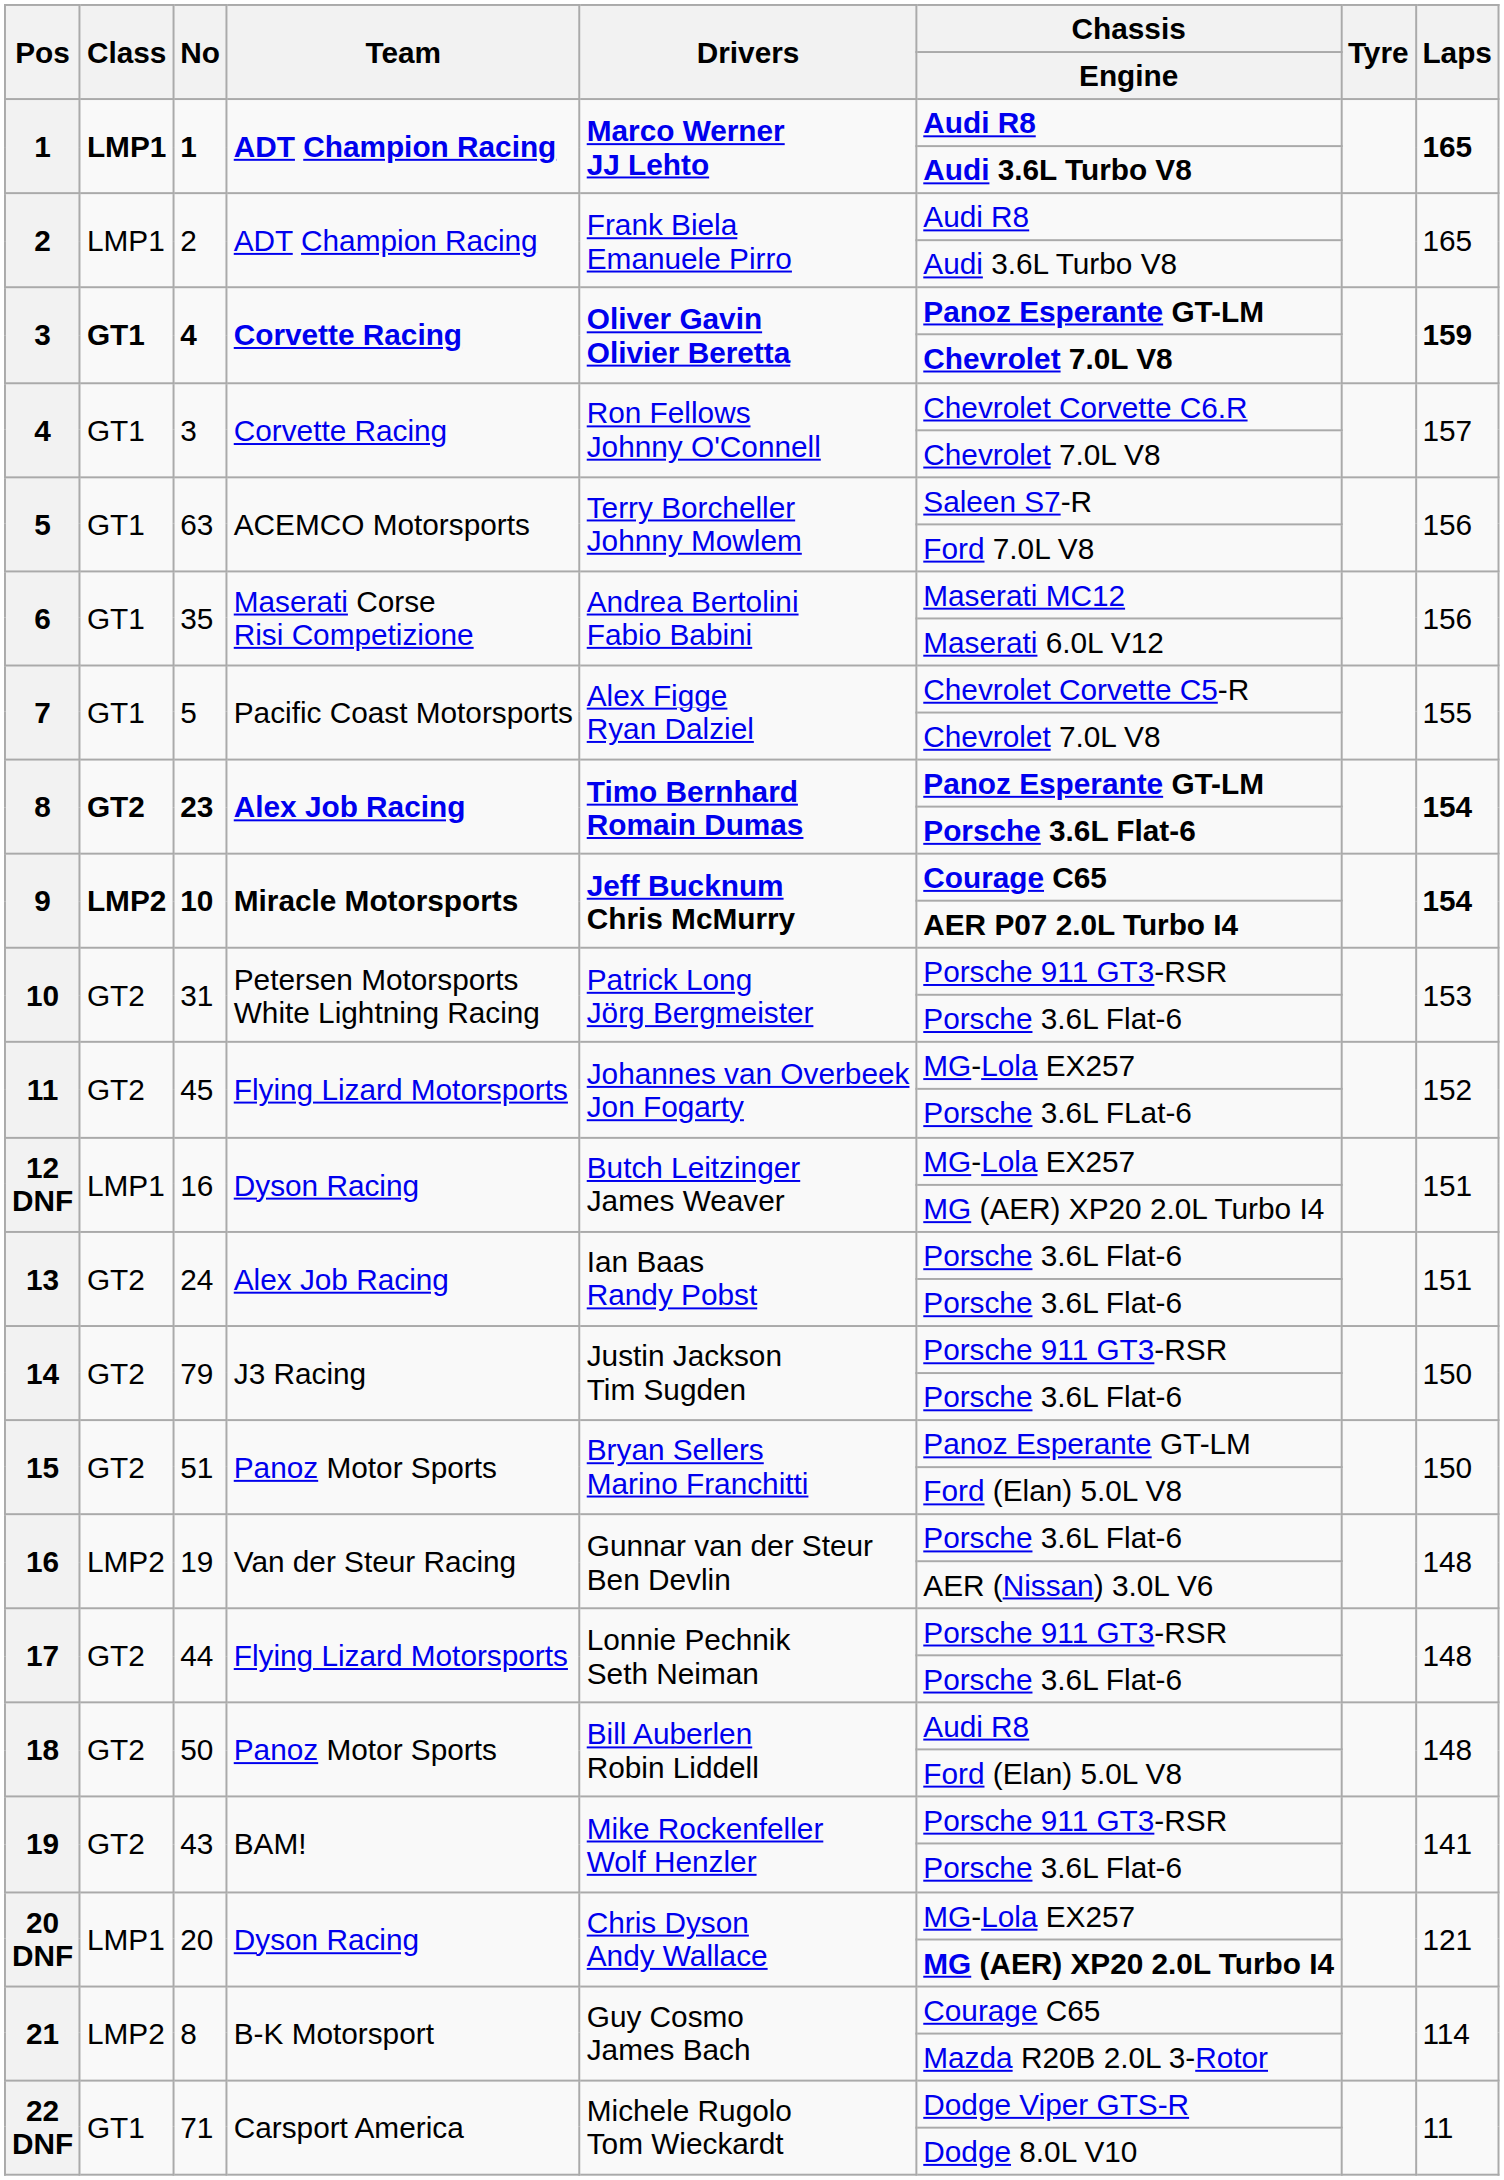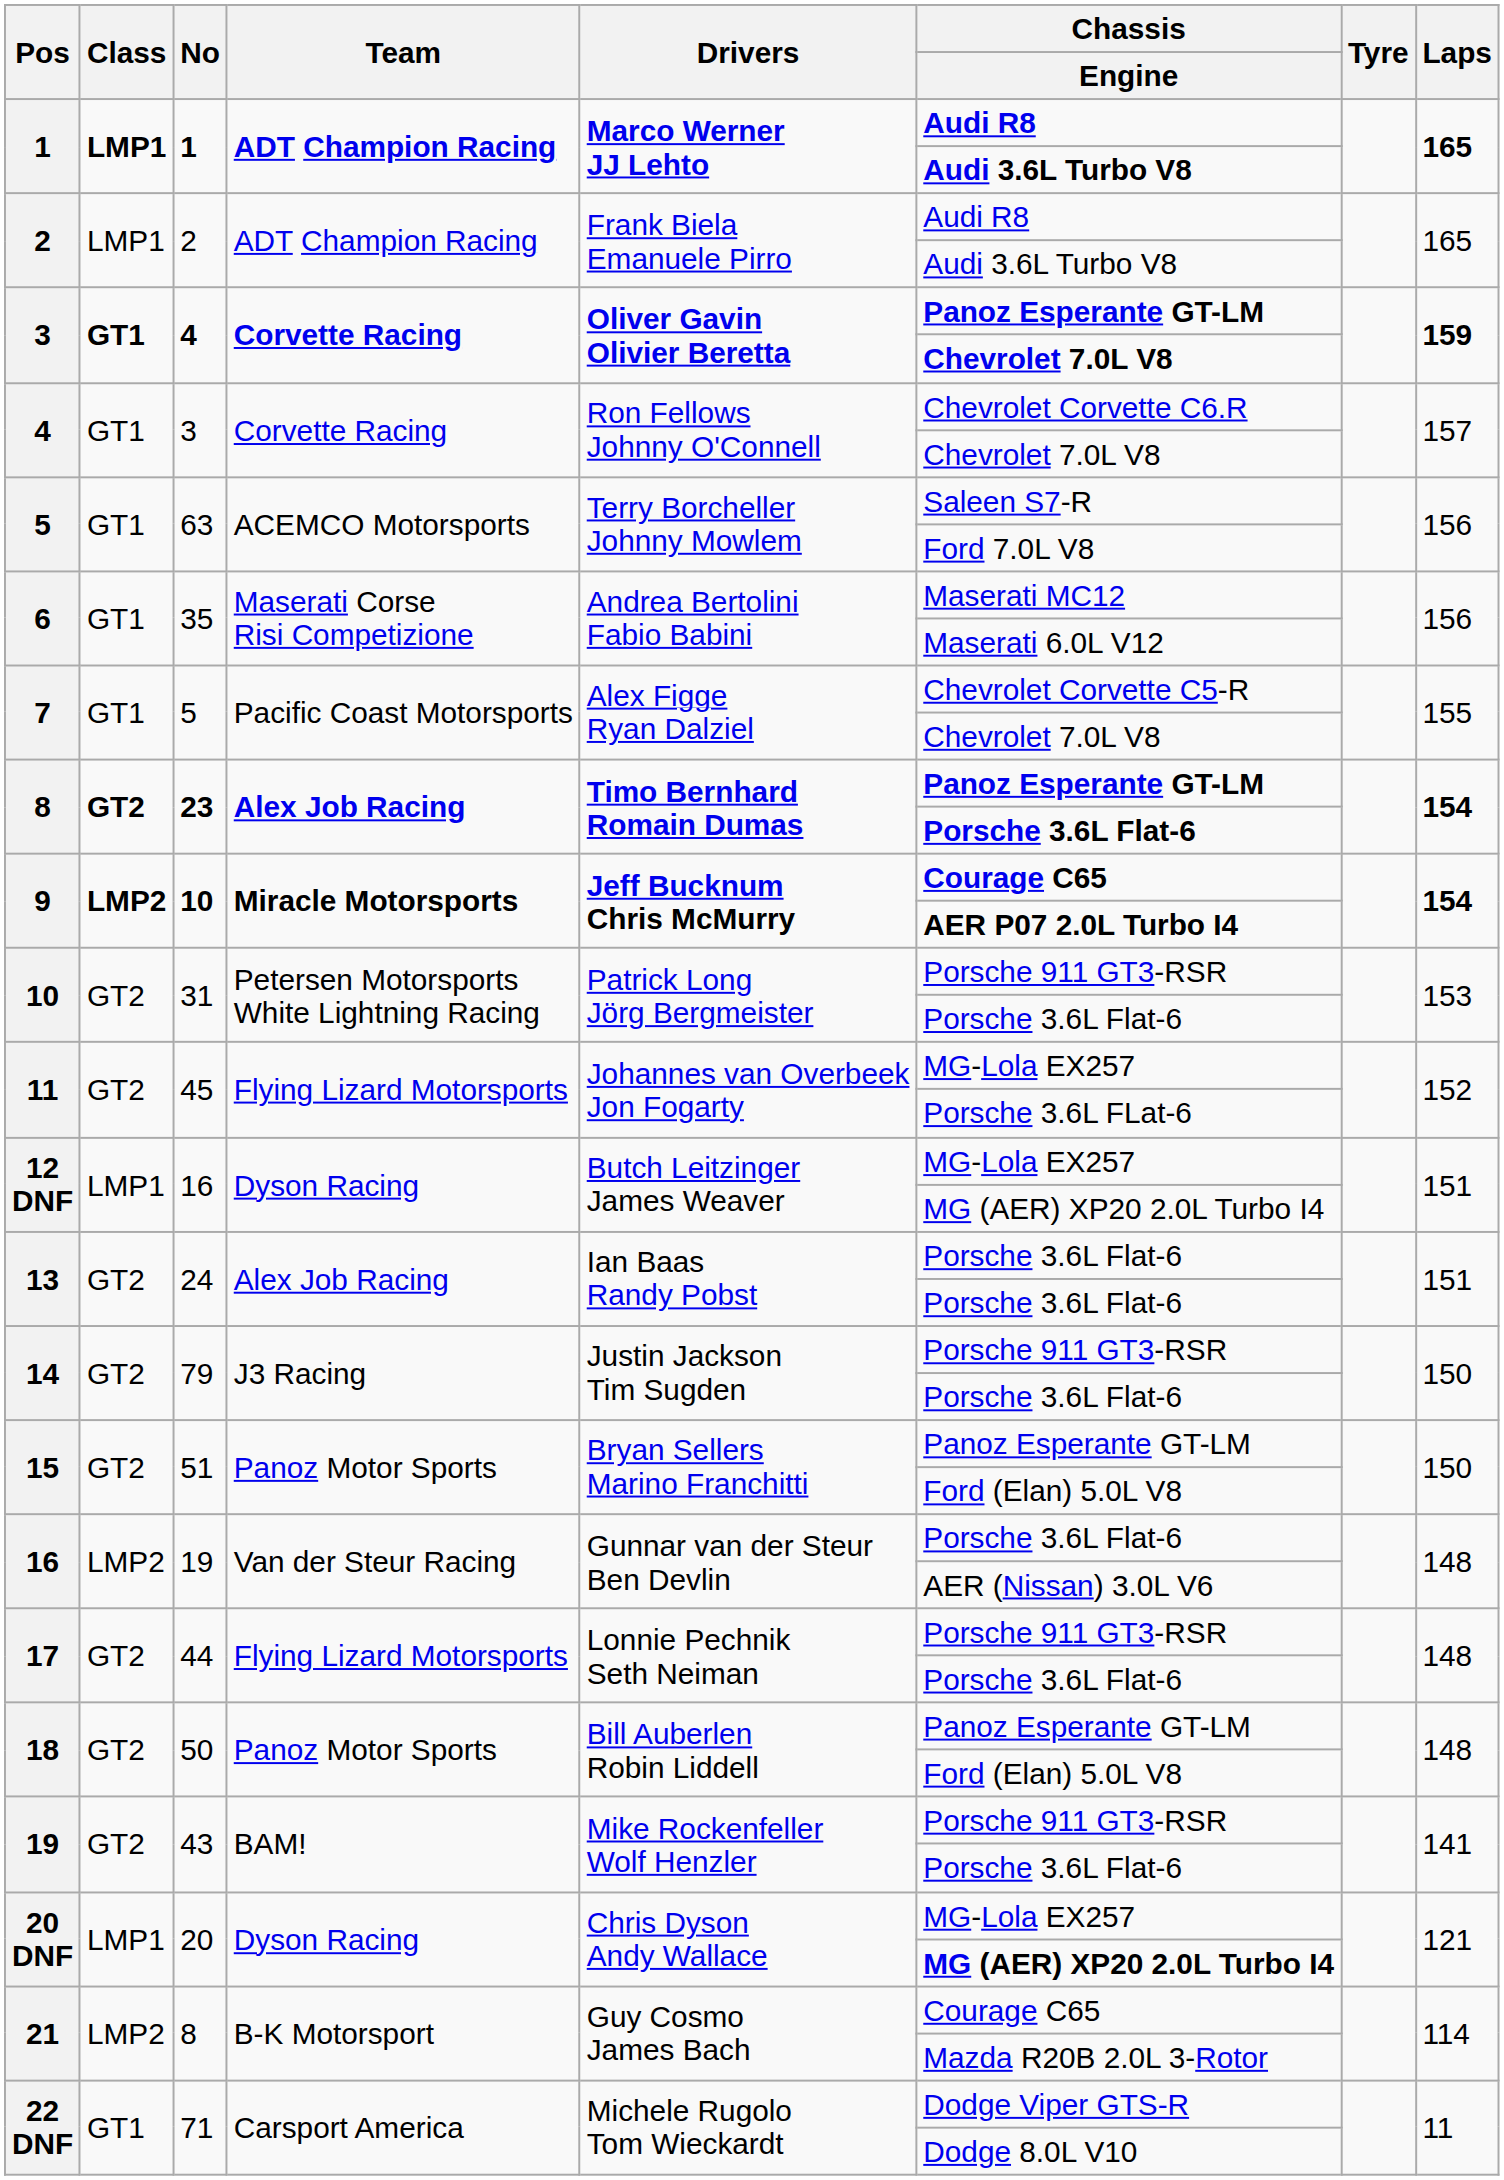row 37 | Chassis / Engine: Audi R8 -> Panoz Esperante GT-LM
